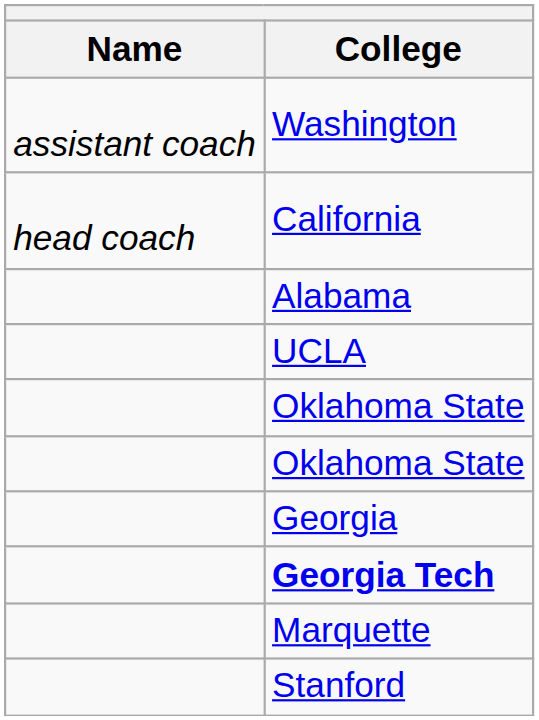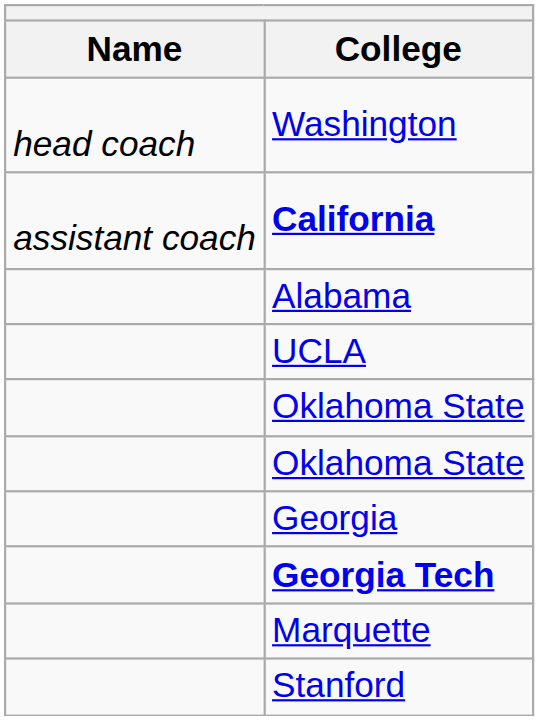row 3 | Name: assistant coach -> head coach
row 4 | Name: head coach -> assistant coach
row 4 | College: normal -> bold
